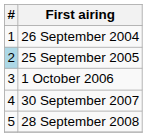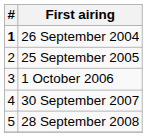26 September 2004 | #: normal -> bold
25 September 2005 | #: lightblue background -> no background
